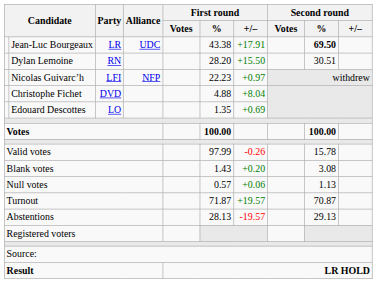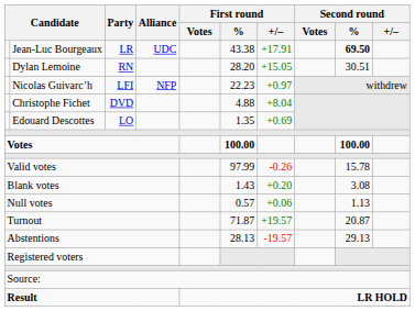Dylan Lemoine | First round / +/–: +15.50 -> +15.05
Turnout | Second round / %: 70.87 -> 20.87
